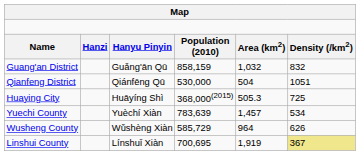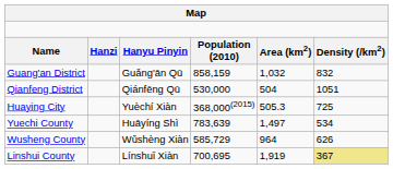Huaying City | column 3: Huāyíng Shì -> Yuèchí Xiàn
Yuechi County | column 3: Yuèchí Xiàn -> Huāyíng Shì
Yuechi County | column 5: 1,457 -> 1,497
